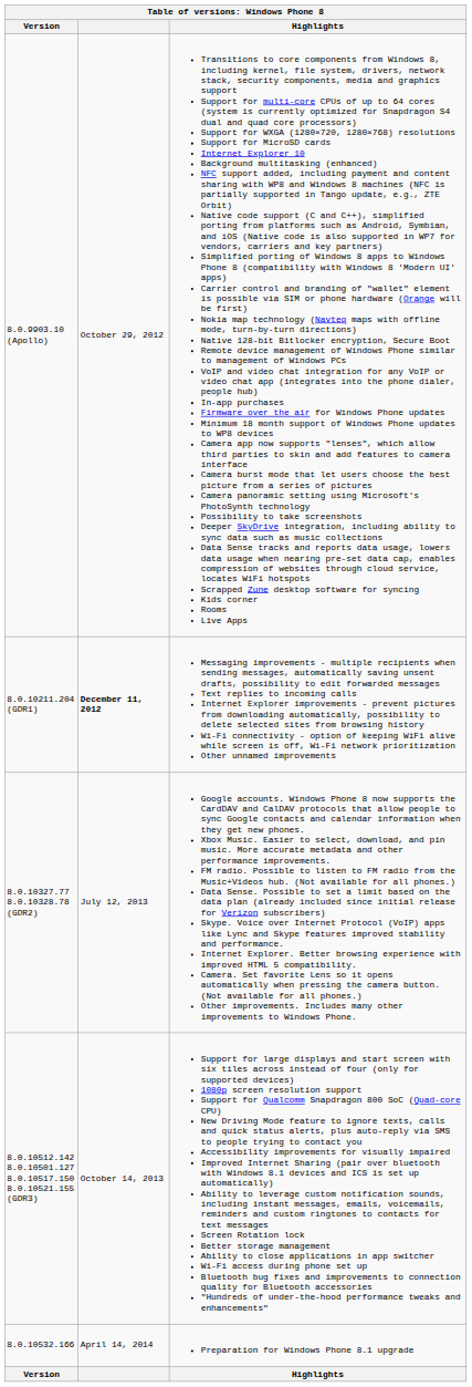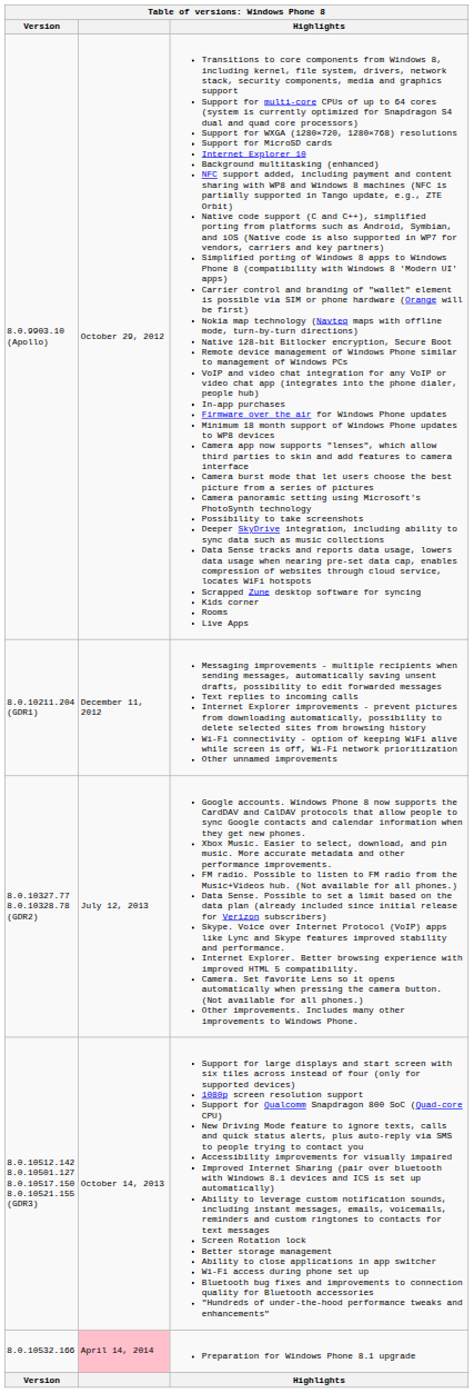8.0.10211.204 (GDR1) | column 2: bold -> normal
8.0.10532.166 | column 2: no background -> pink background
